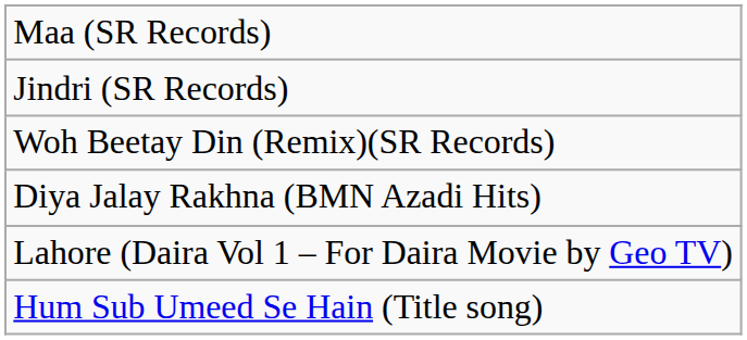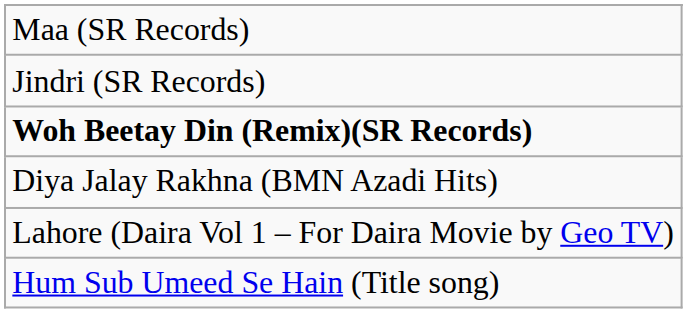row 3 | column 1: normal -> bold
